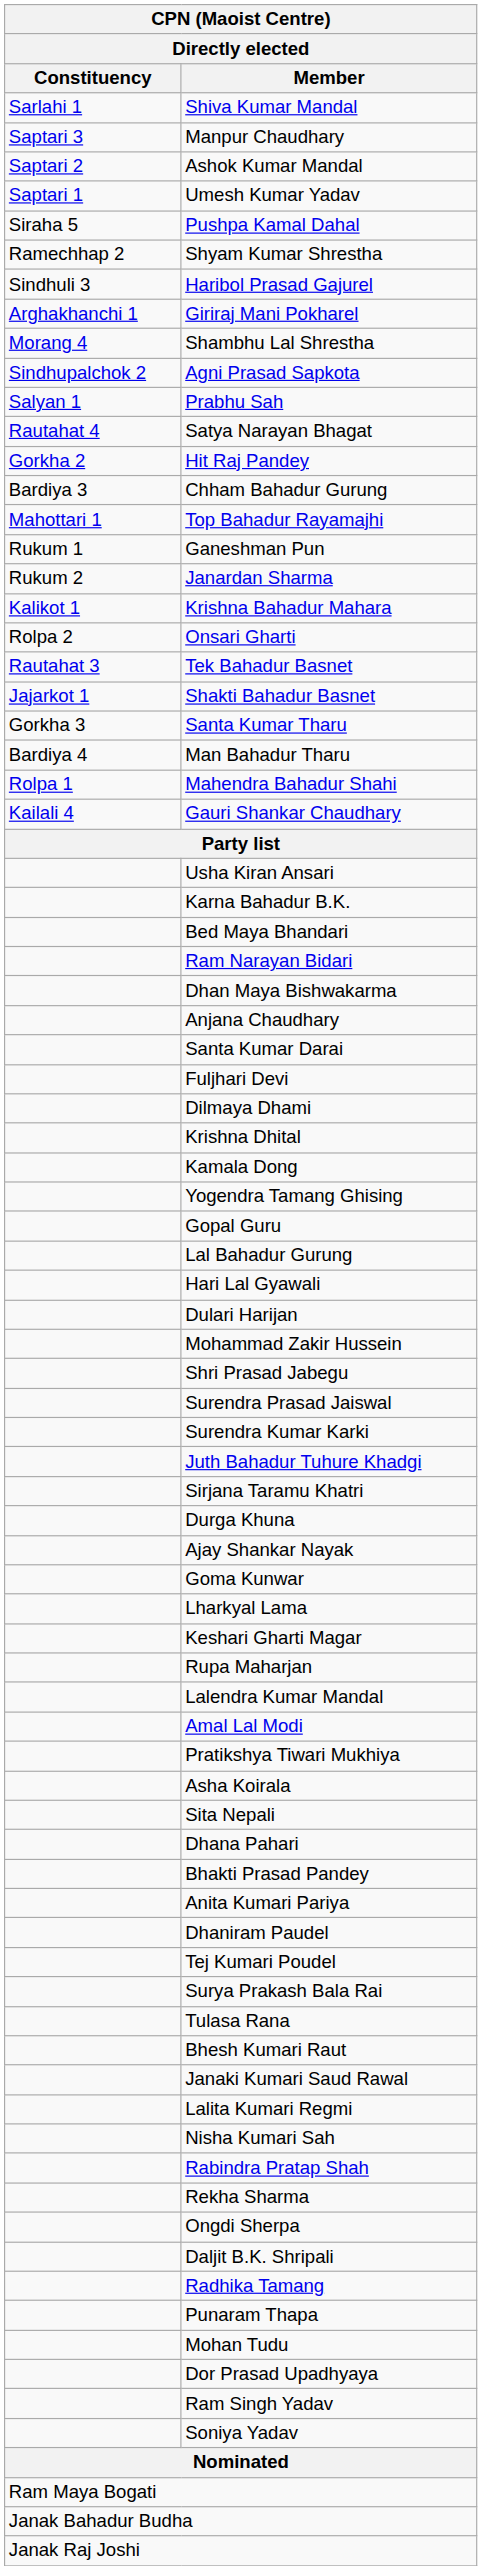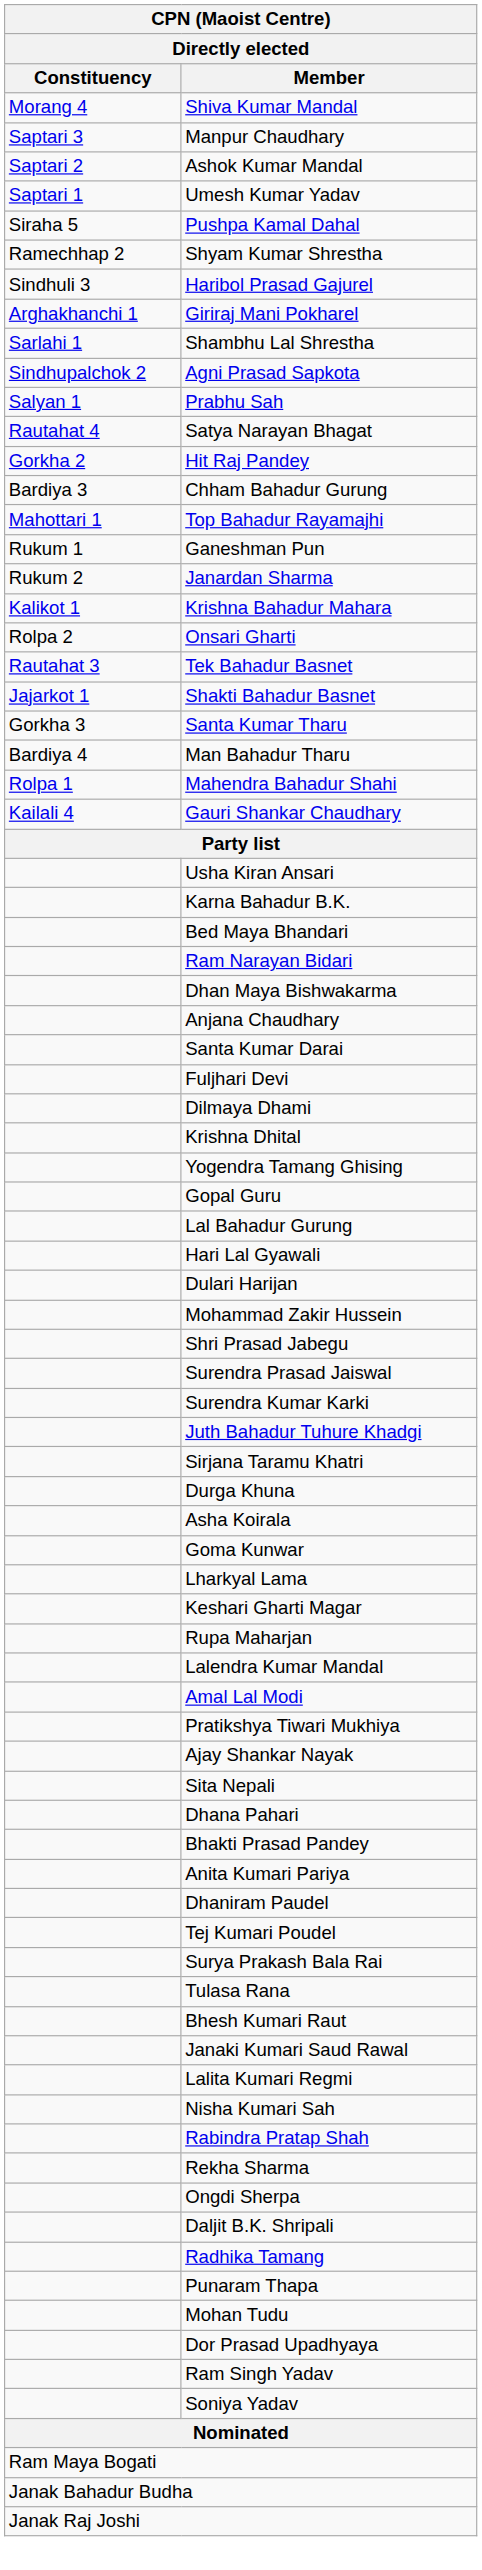Shiva Kumar Mandal | Constituency: Sarlahi 1 -> Morang 4
Shambhu Lal Shrestha | Constituency: Morang 4 -> Sarlahi 1
- row: Kamala Dong
rows swapped: Asha Koirala <-> Ajay Shankar Nayak
